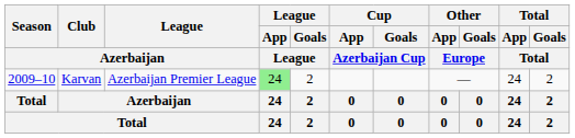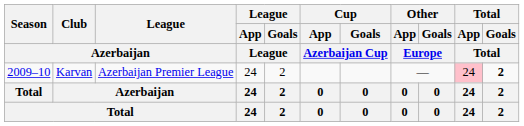Karvan | League / App / League: lightgreen background -> no background
Karvan | Total / App / Total: no background -> pink background
Karvan | Total / Goals / Total: normal -> bold
